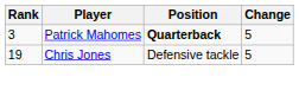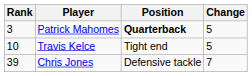+ row: 10 | Travis Kelce | Tight end | 5
Chris Jones | Rank: 19 -> 39
Chris Jones | Change: 5 -> 7
